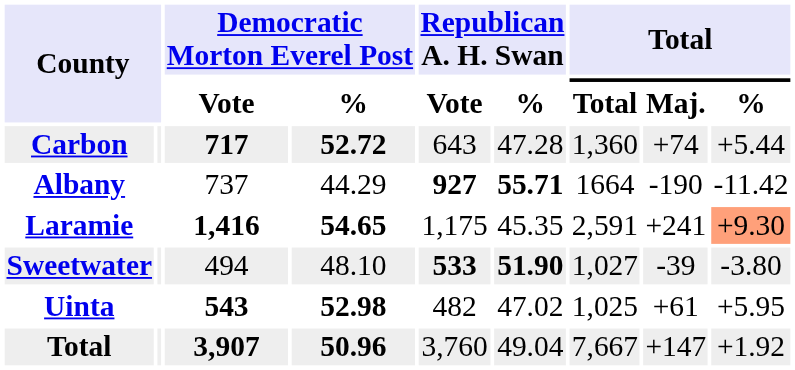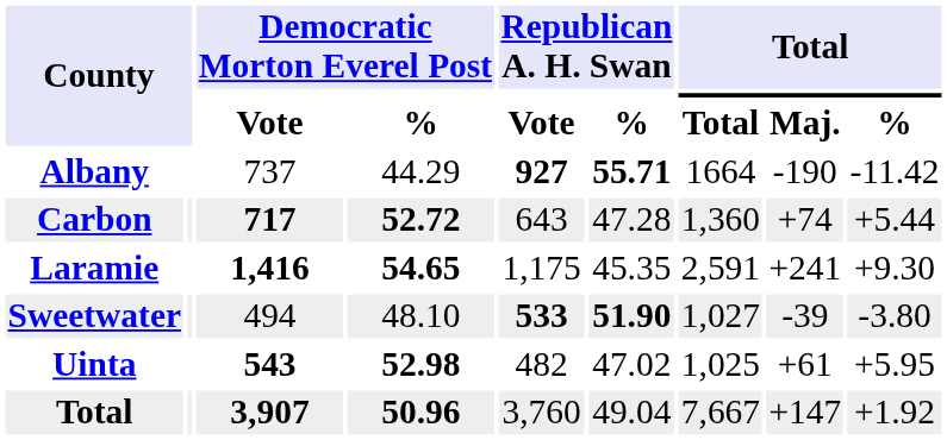rows swapped: Albany <-> Carbon
Laramie | Total / %: lightsalmon background -> no background
